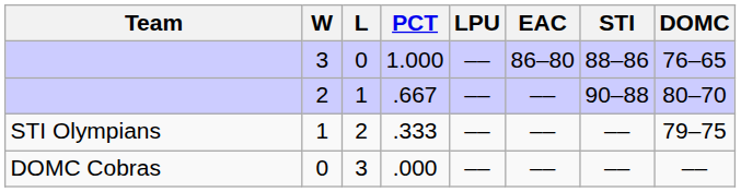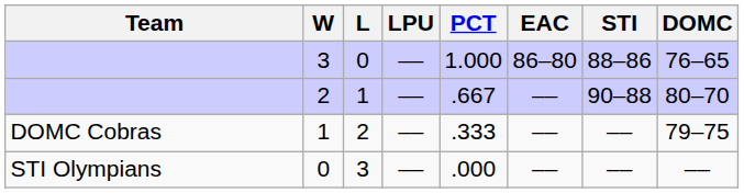columns swapped: PCT <-> LPU
row 4 | Team: STI Olympians -> DOMC Cobras
row 5 | Team: DOMC Cobras -> STI Olympians
